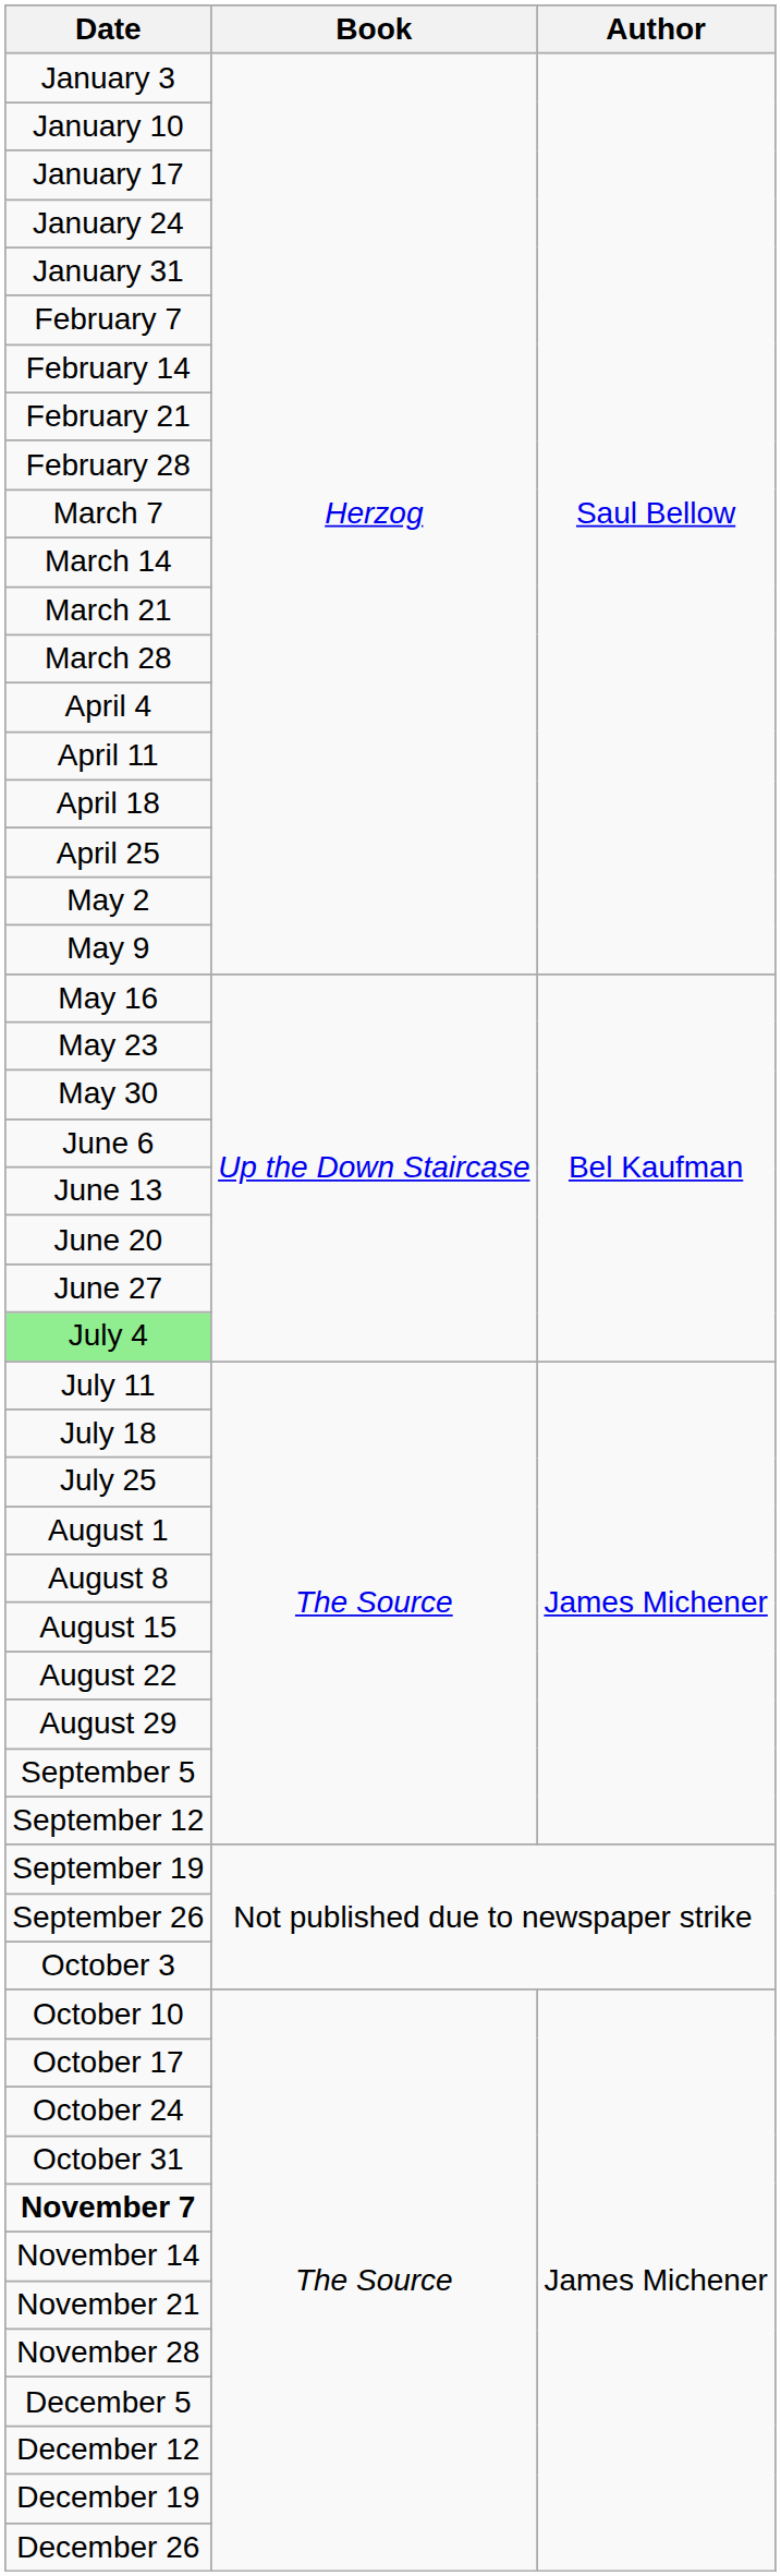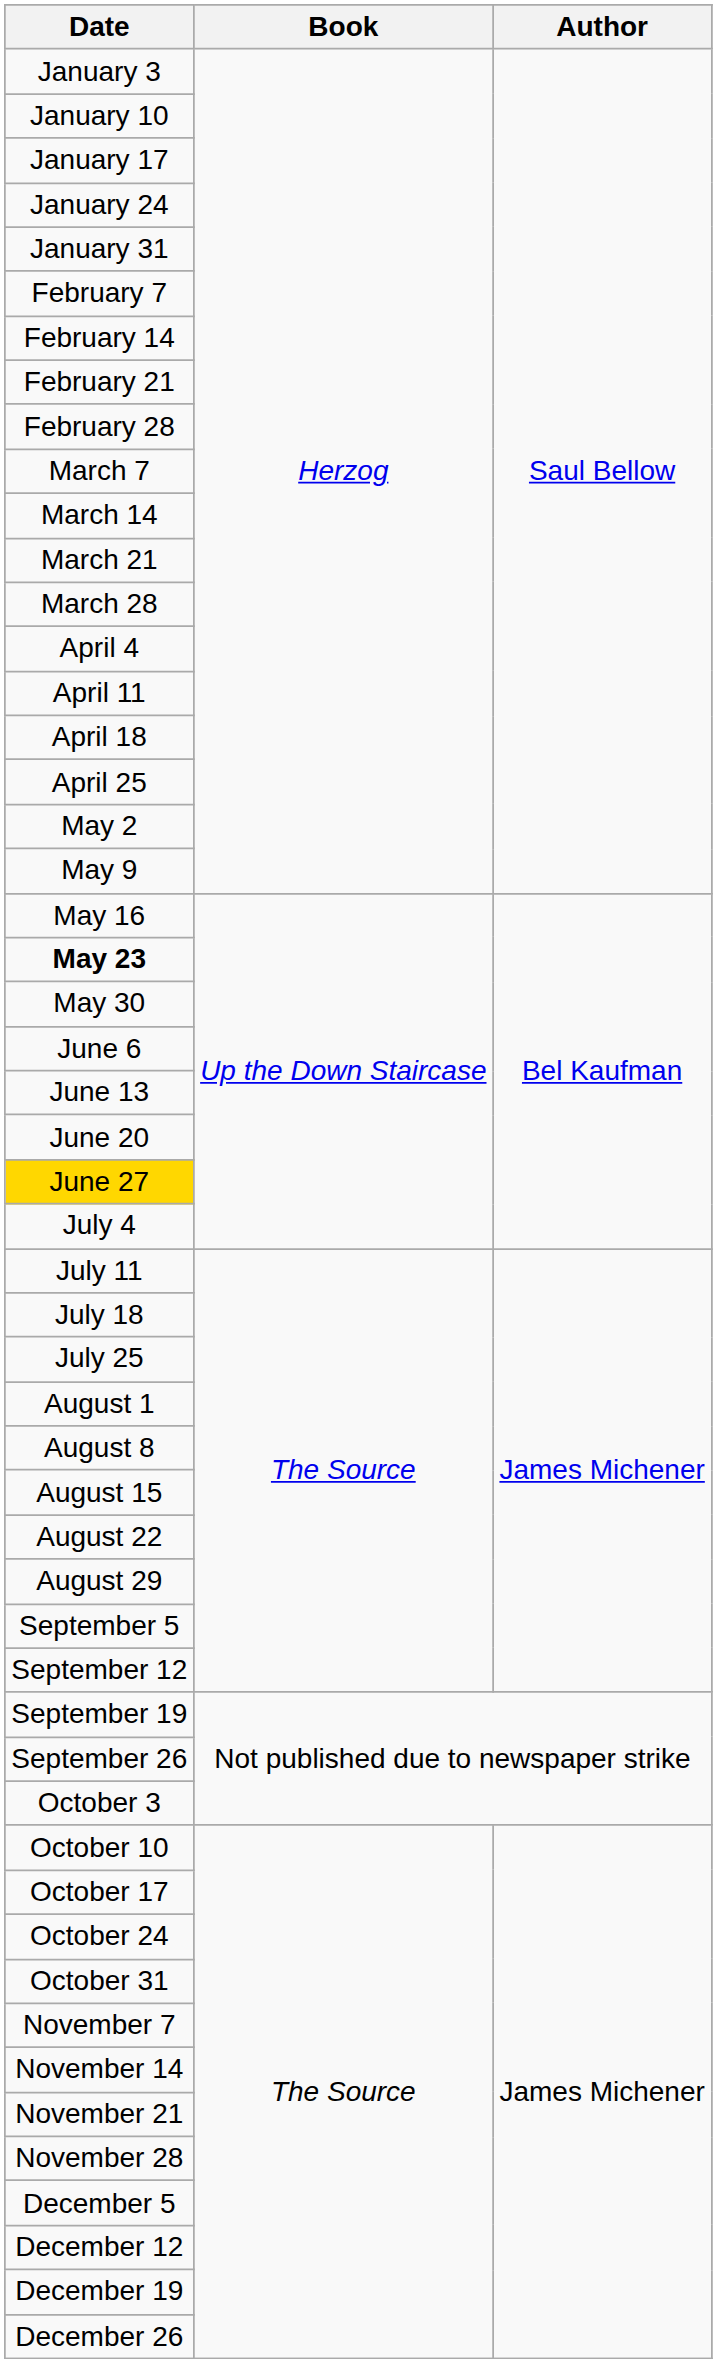May 23 | Date: normal -> bold
June 27 | Date: no background -> gold background
July 4 | Date: lightgreen background -> no background
November 7 | Date: bold -> normal
